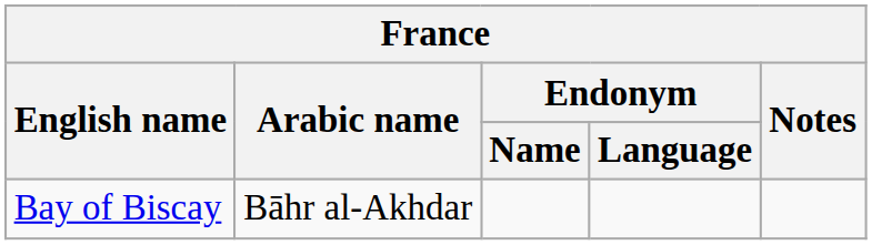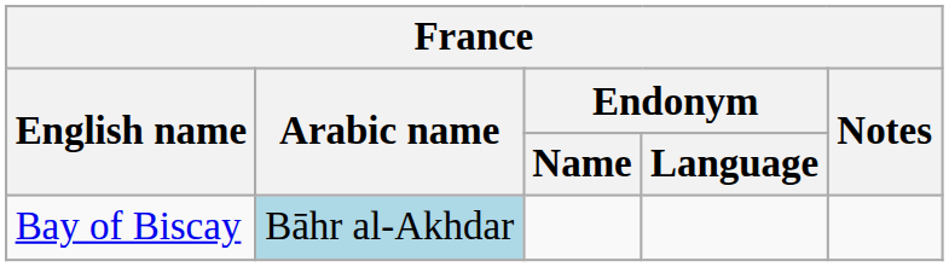Bay of Biscay | Arabic name: no background -> lightblue background
